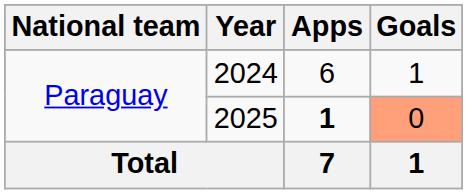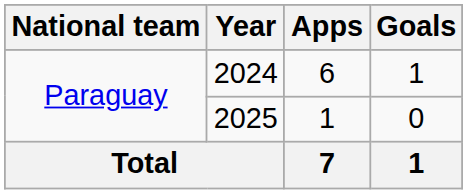2025 | Apps: bold -> normal
2025 | Goals: lightsalmon background -> no background
